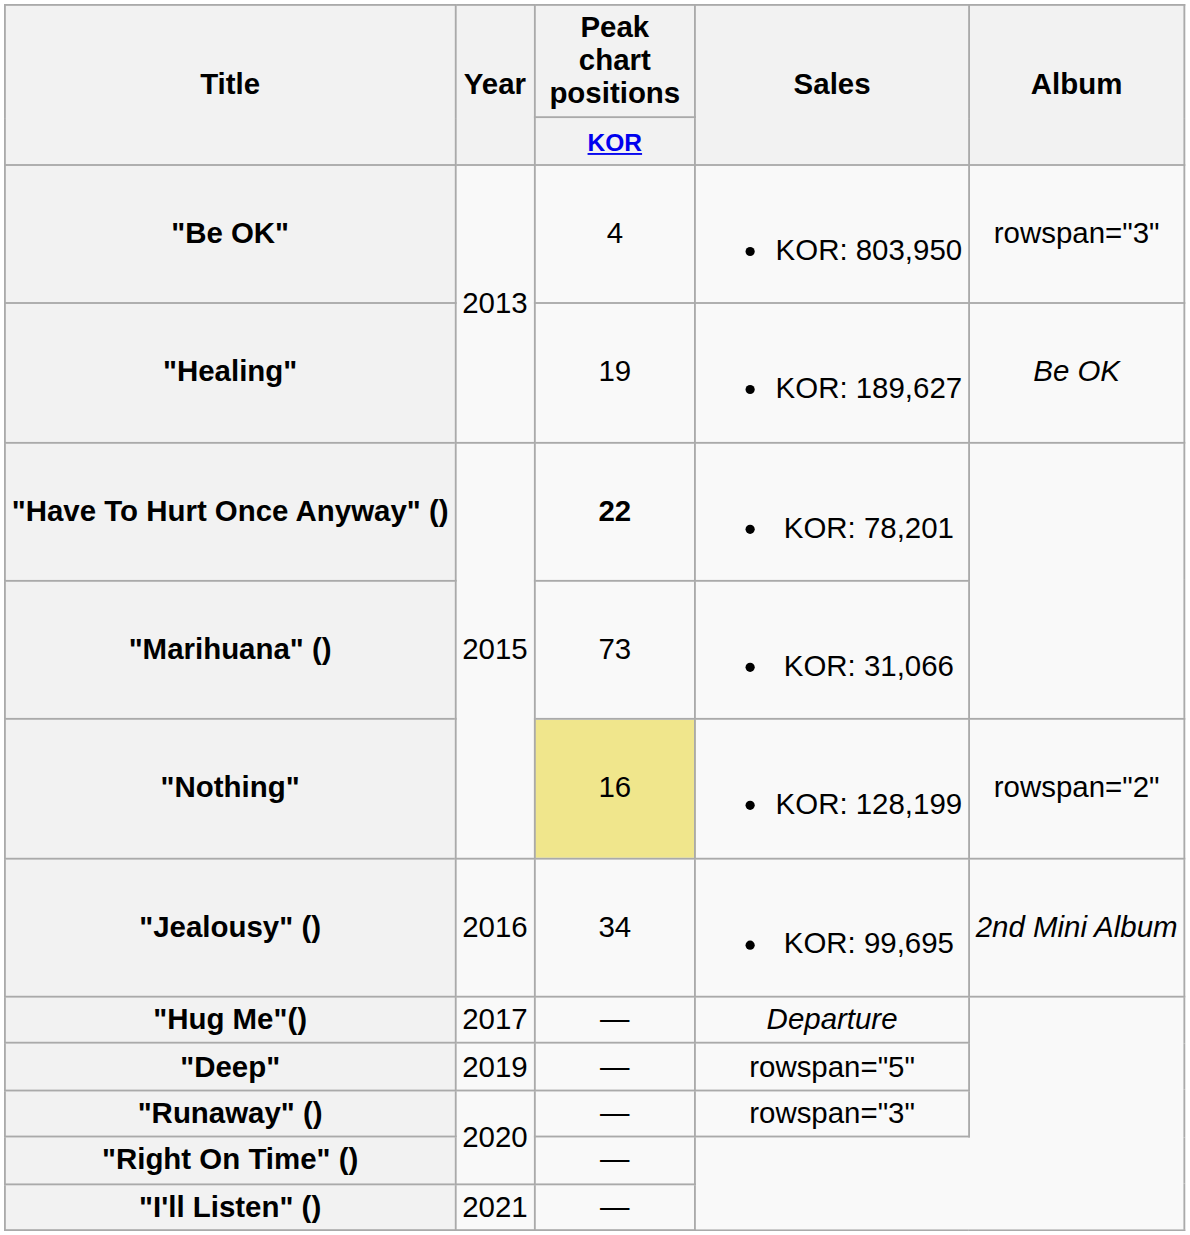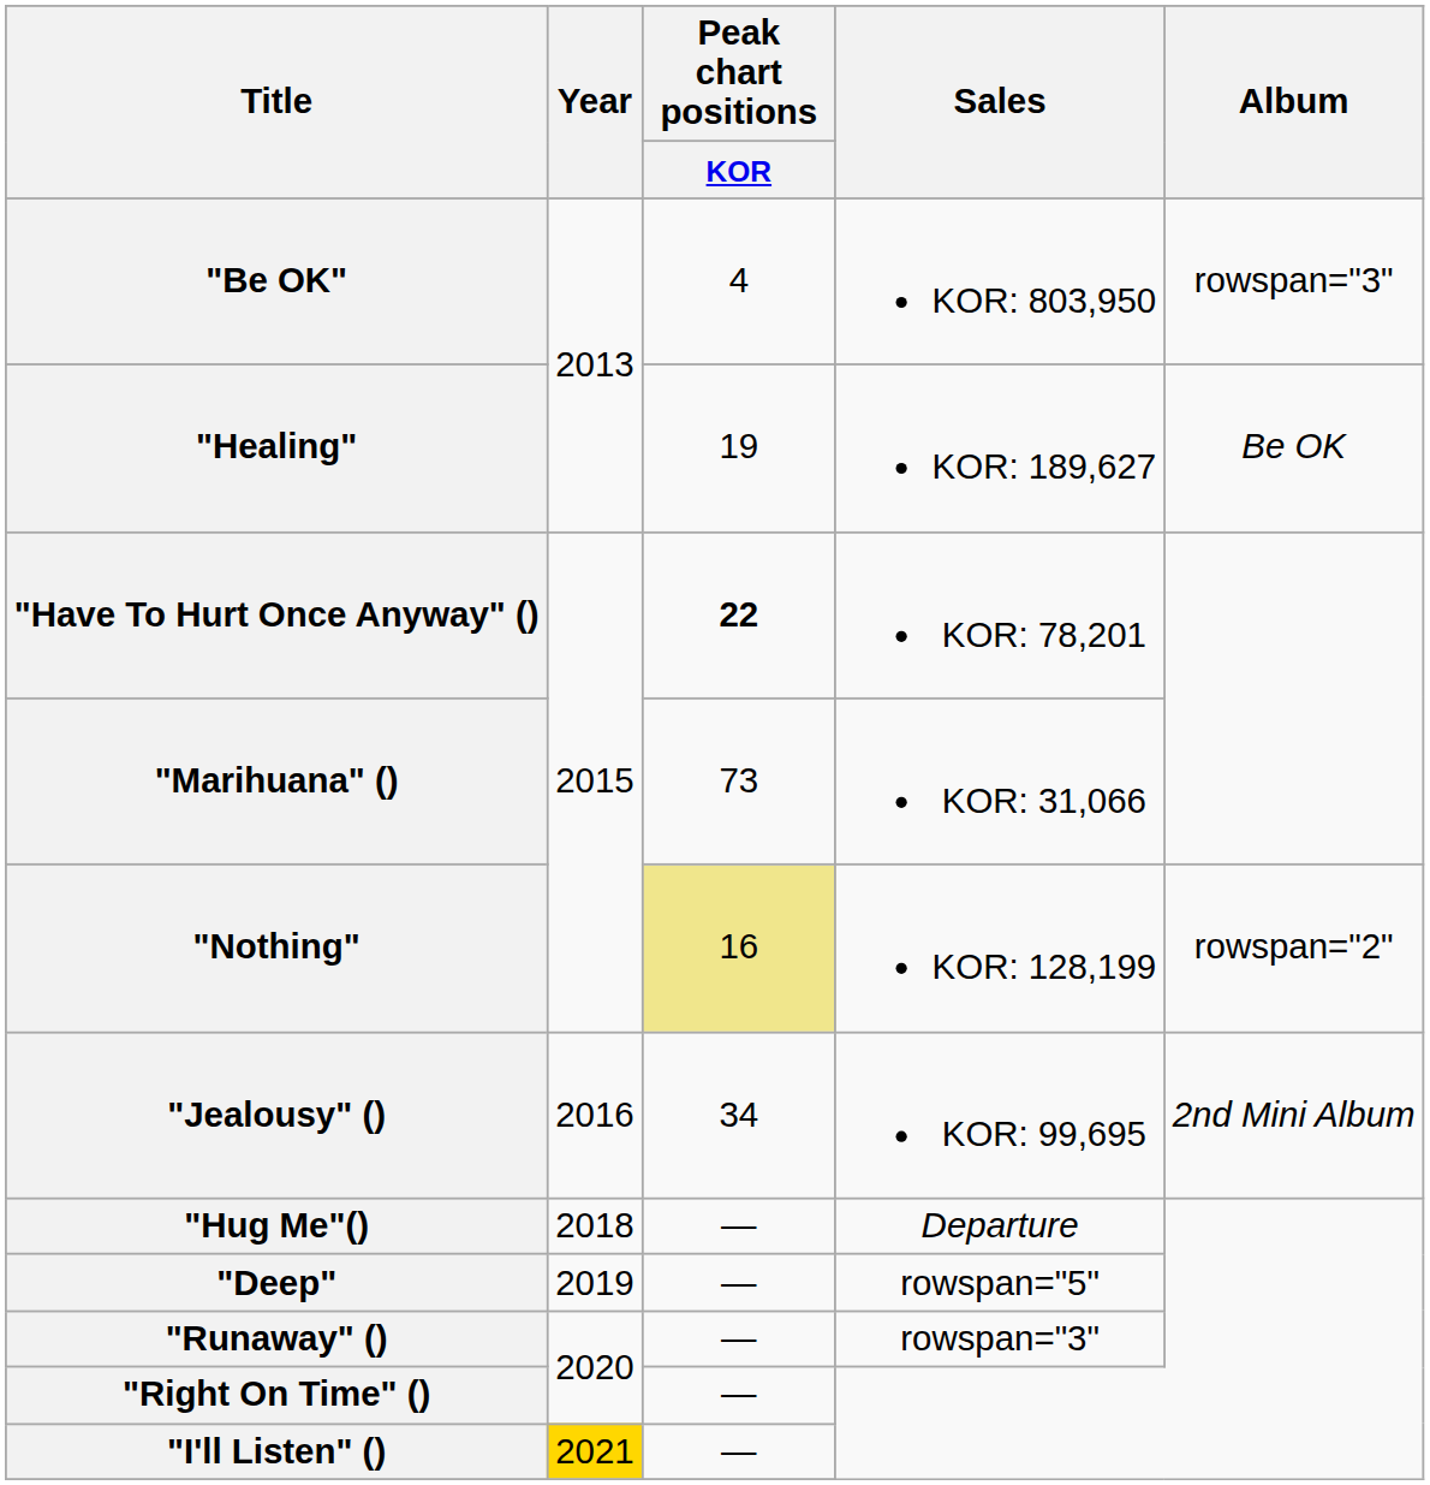"Hug Me"() | Year: 2017 -> 2018
"I'll Listen" () | Year: no background -> gold background
